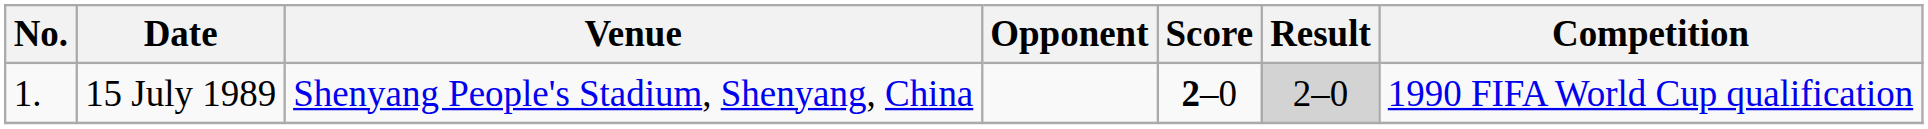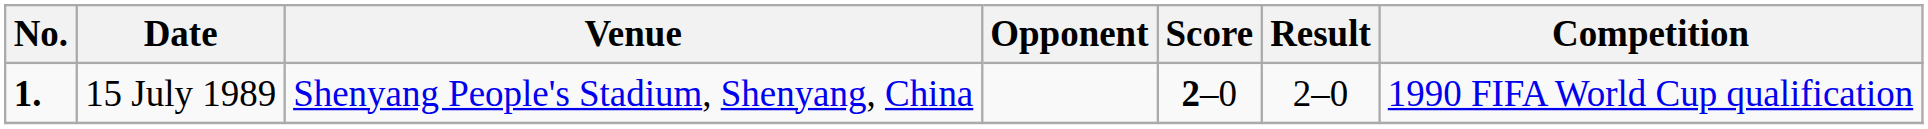15 July 1989 | No.: normal -> bold
15 July 1989 | Result: lightgrey background -> no background
